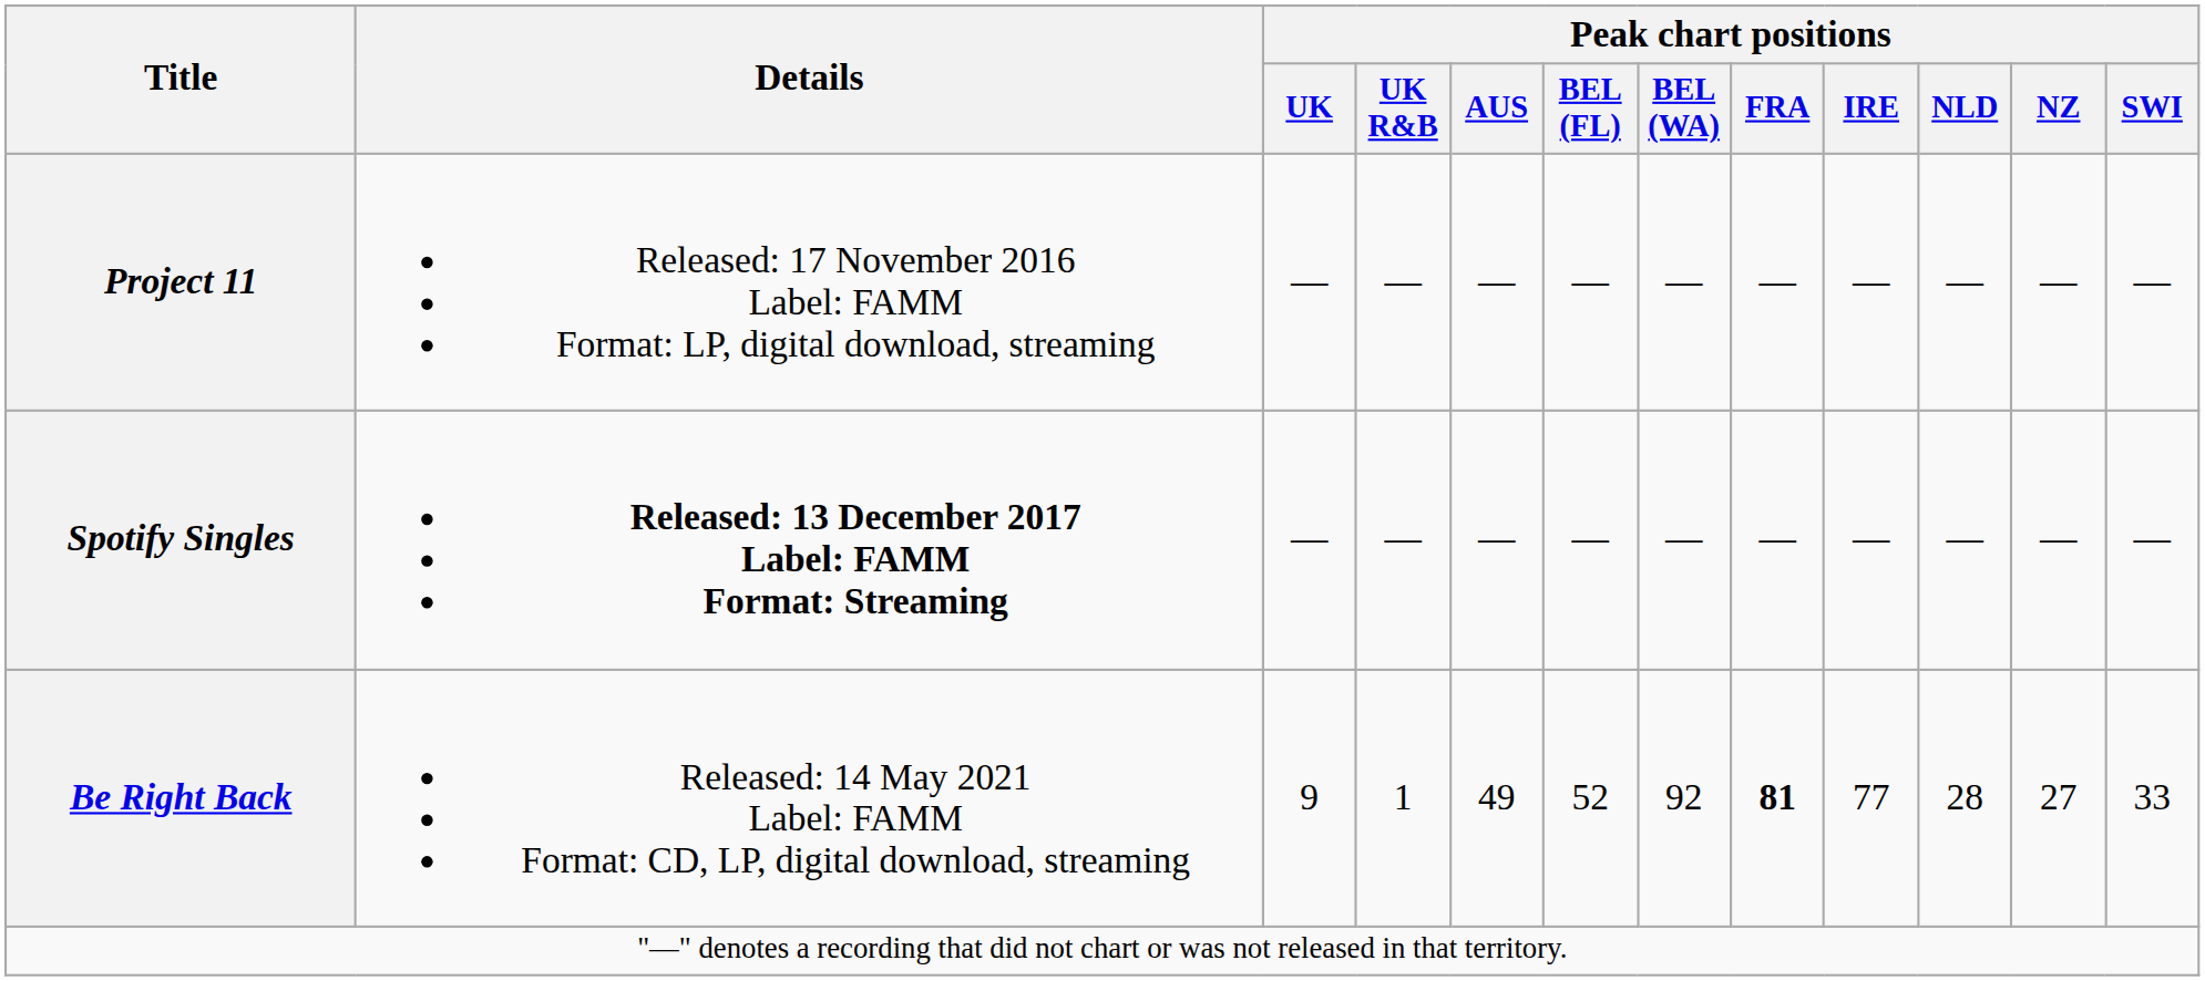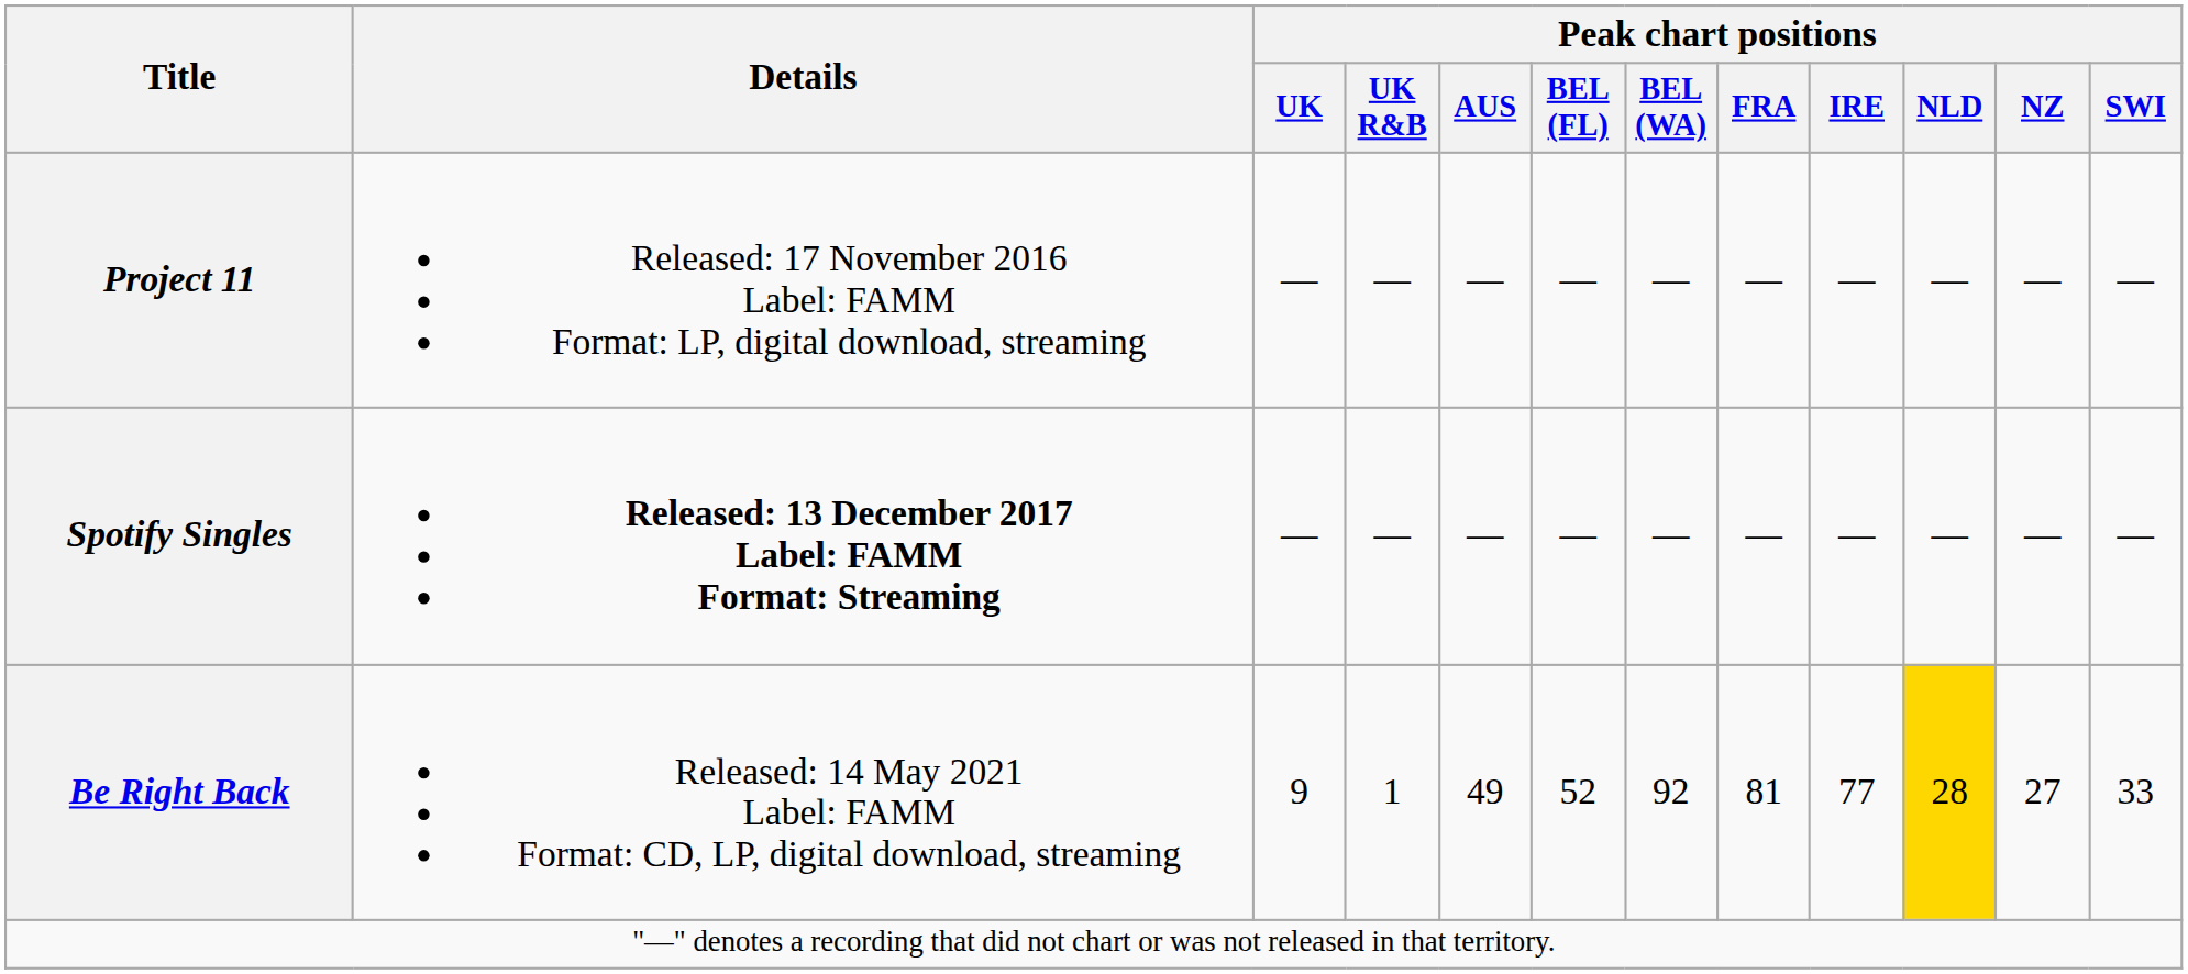Be Right Back | Peak chart positions / FRA: bold -> normal
Be Right Back | Peak chart positions / NLD: no background -> gold background
